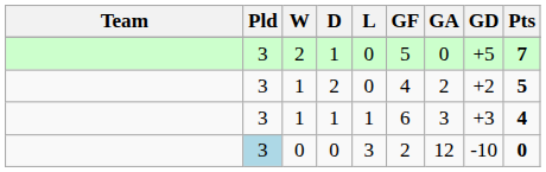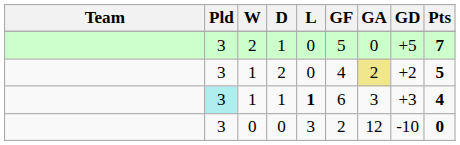row 3 | GA: no background -> khaki background
row 4 | Pld: no background -> paleturquoise background
row 4 | L: normal -> bold
row 5 | Pld: lightblue background -> no background
